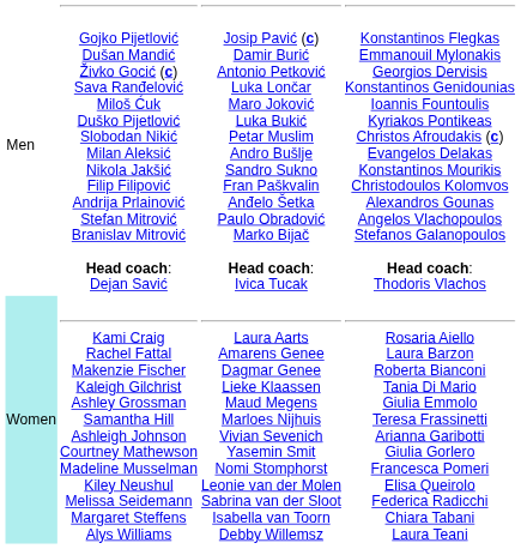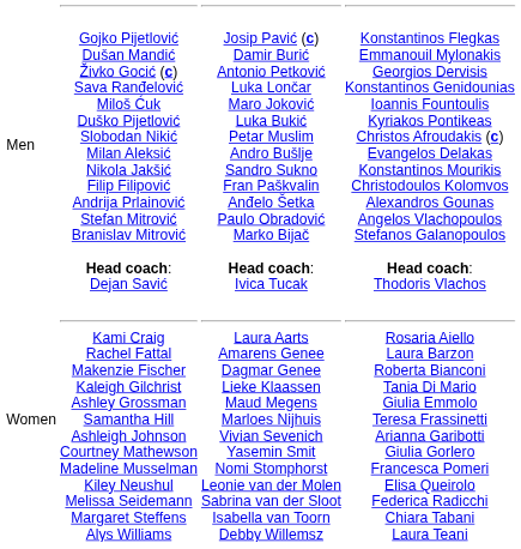Women | column 1: paleturquoise background -> no background
